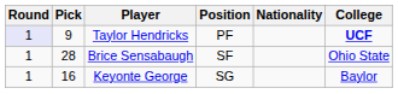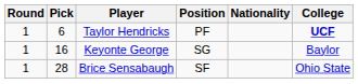Taylor Hendricks | Round: lavender background -> no background
Taylor Hendricks | Pick: 9 -> 6
rows swapped: Keyonte George <-> Brice Sensabaugh
